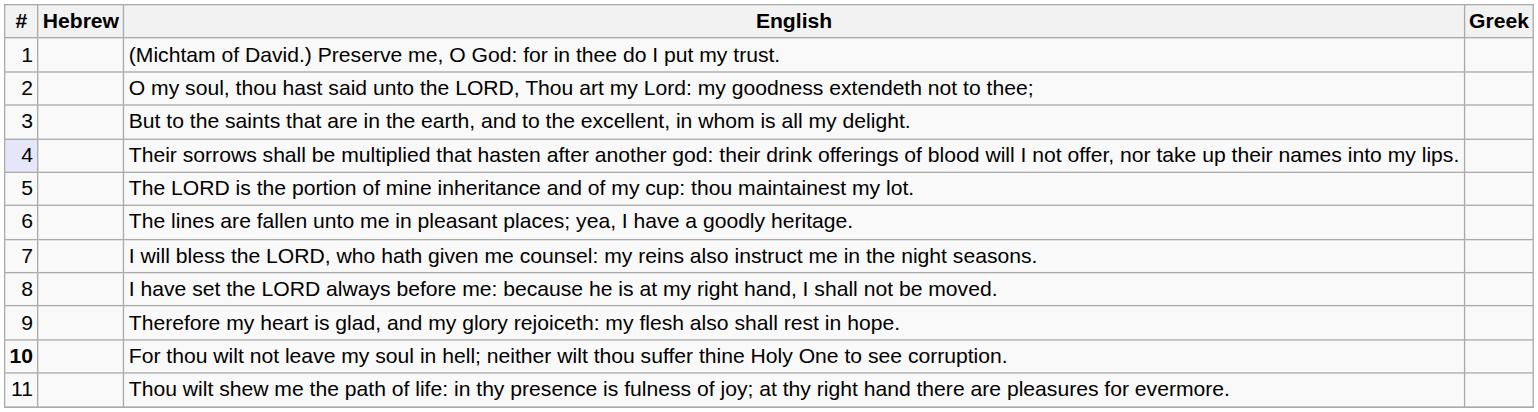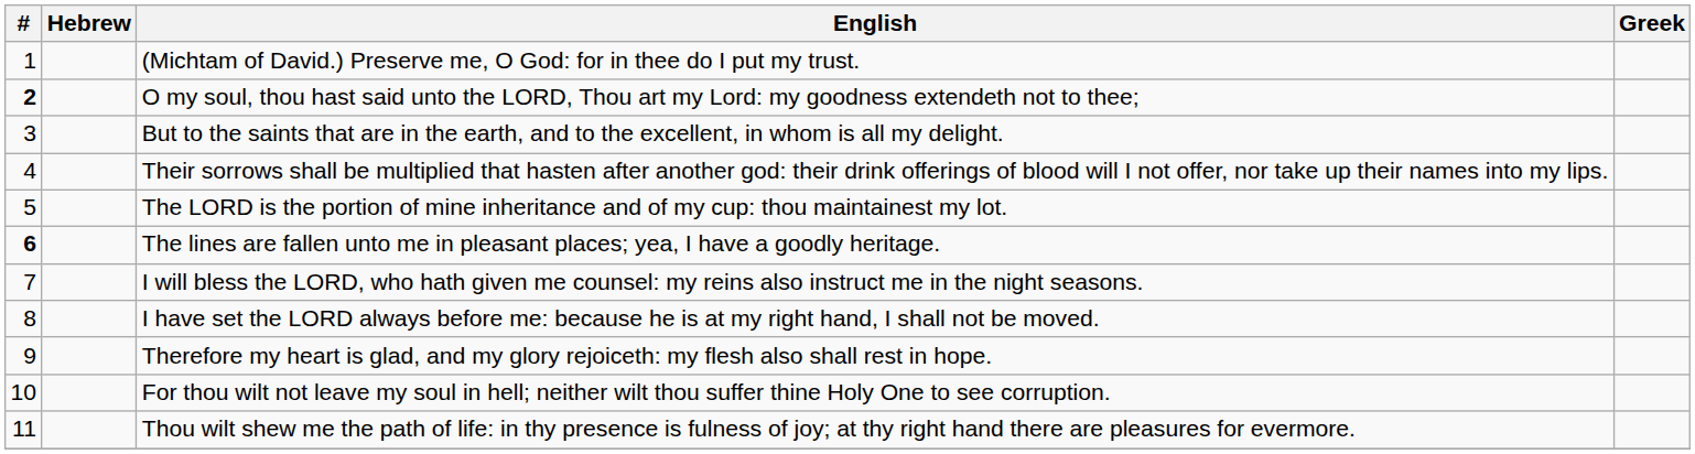row 3 | #: normal -> bold
row 5 | #: lavender background -> no background
row 7 | #: normal -> bold
row 11 | #: bold -> normal
